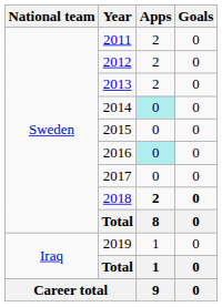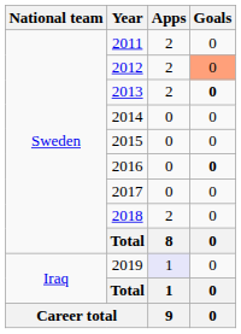2012 | Goals: no background -> lightsalmon background
2013 | Goals: normal -> bold
2014 | Apps: paleturquoise background -> no background
2016 | Apps: paleturquoise background -> no background
2016 | Goals: normal -> bold
2018 | Apps: bold -> normal
2018 | Goals: bold -> normal
2019 | Apps: no background -> lavender background
